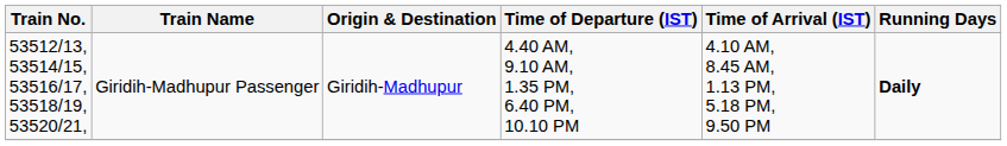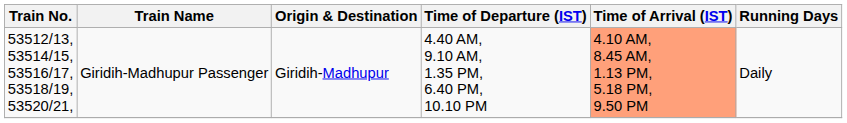Giridih-Madhupur Passenger | Time of Arrival (IST): no background -> lightsalmon background
Giridih-Madhupur Passenger | Running Days: bold -> normal
